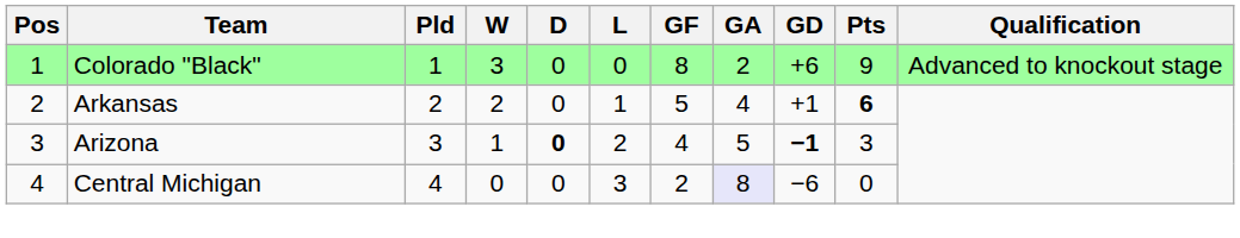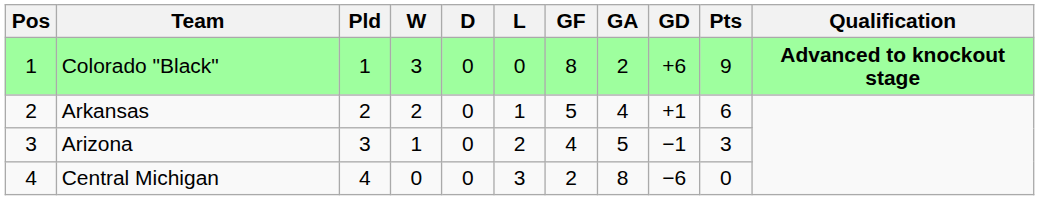Colorado "Black" | Qualification: normal -> bold
Arkansas | Pts: bold -> normal
Arizona | D: bold -> normal
Arizona | GD: bold -> normal
Central Michigan | GA: lavender background -> no background
